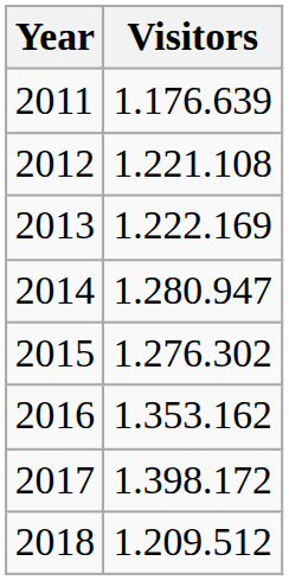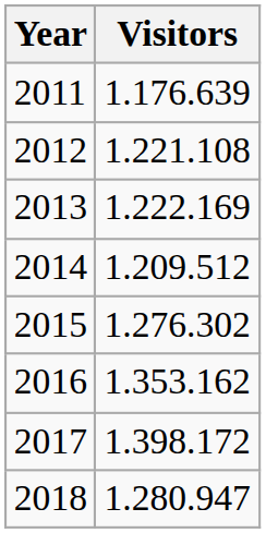2014 | Visitors: 1.280.947 -> 1.209.512
2018 | Visitors: 1.209.512 -> 1.280.947
